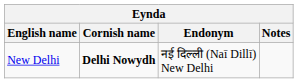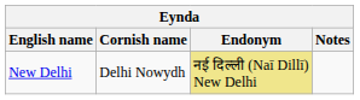New Delhi | Cornish name: bold -> normal
New Delhi | Endonym: no background -> khaki background
